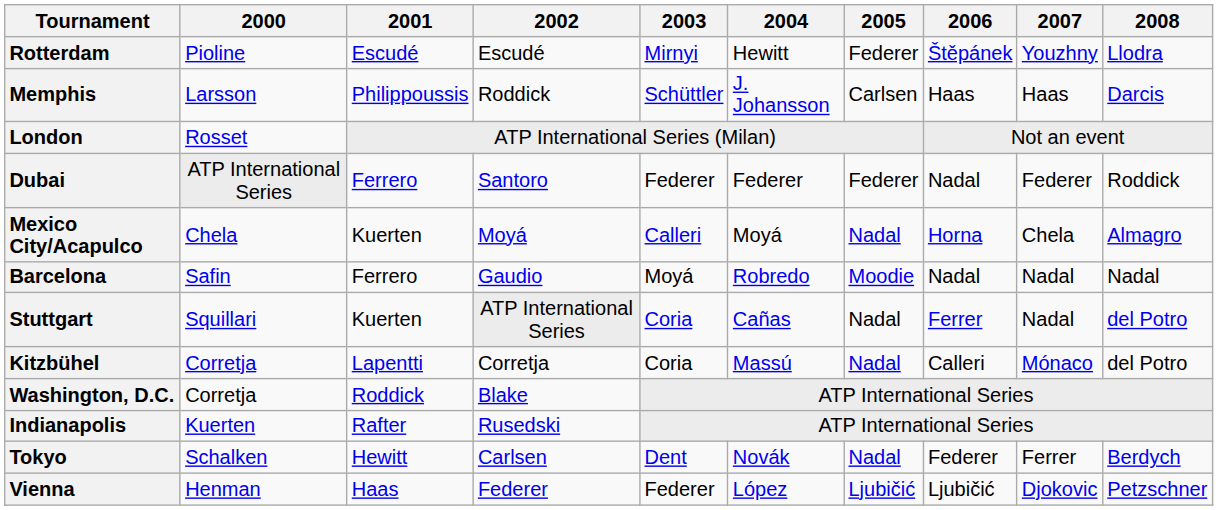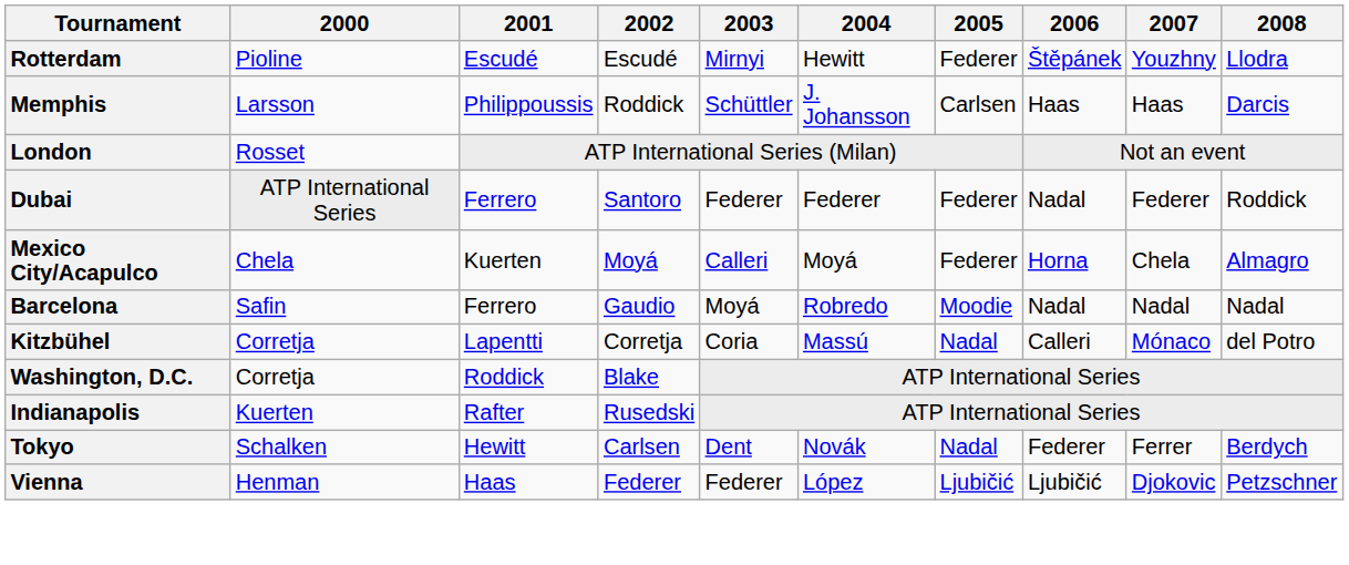Mexico City/Acapulco | 2005: Nadal -> Federer
- row: Stuttgart | Squillari | Kuerten | ATP International Series | Coria | Cañas | Nadal | Ferrer | Nadal | del Potro
